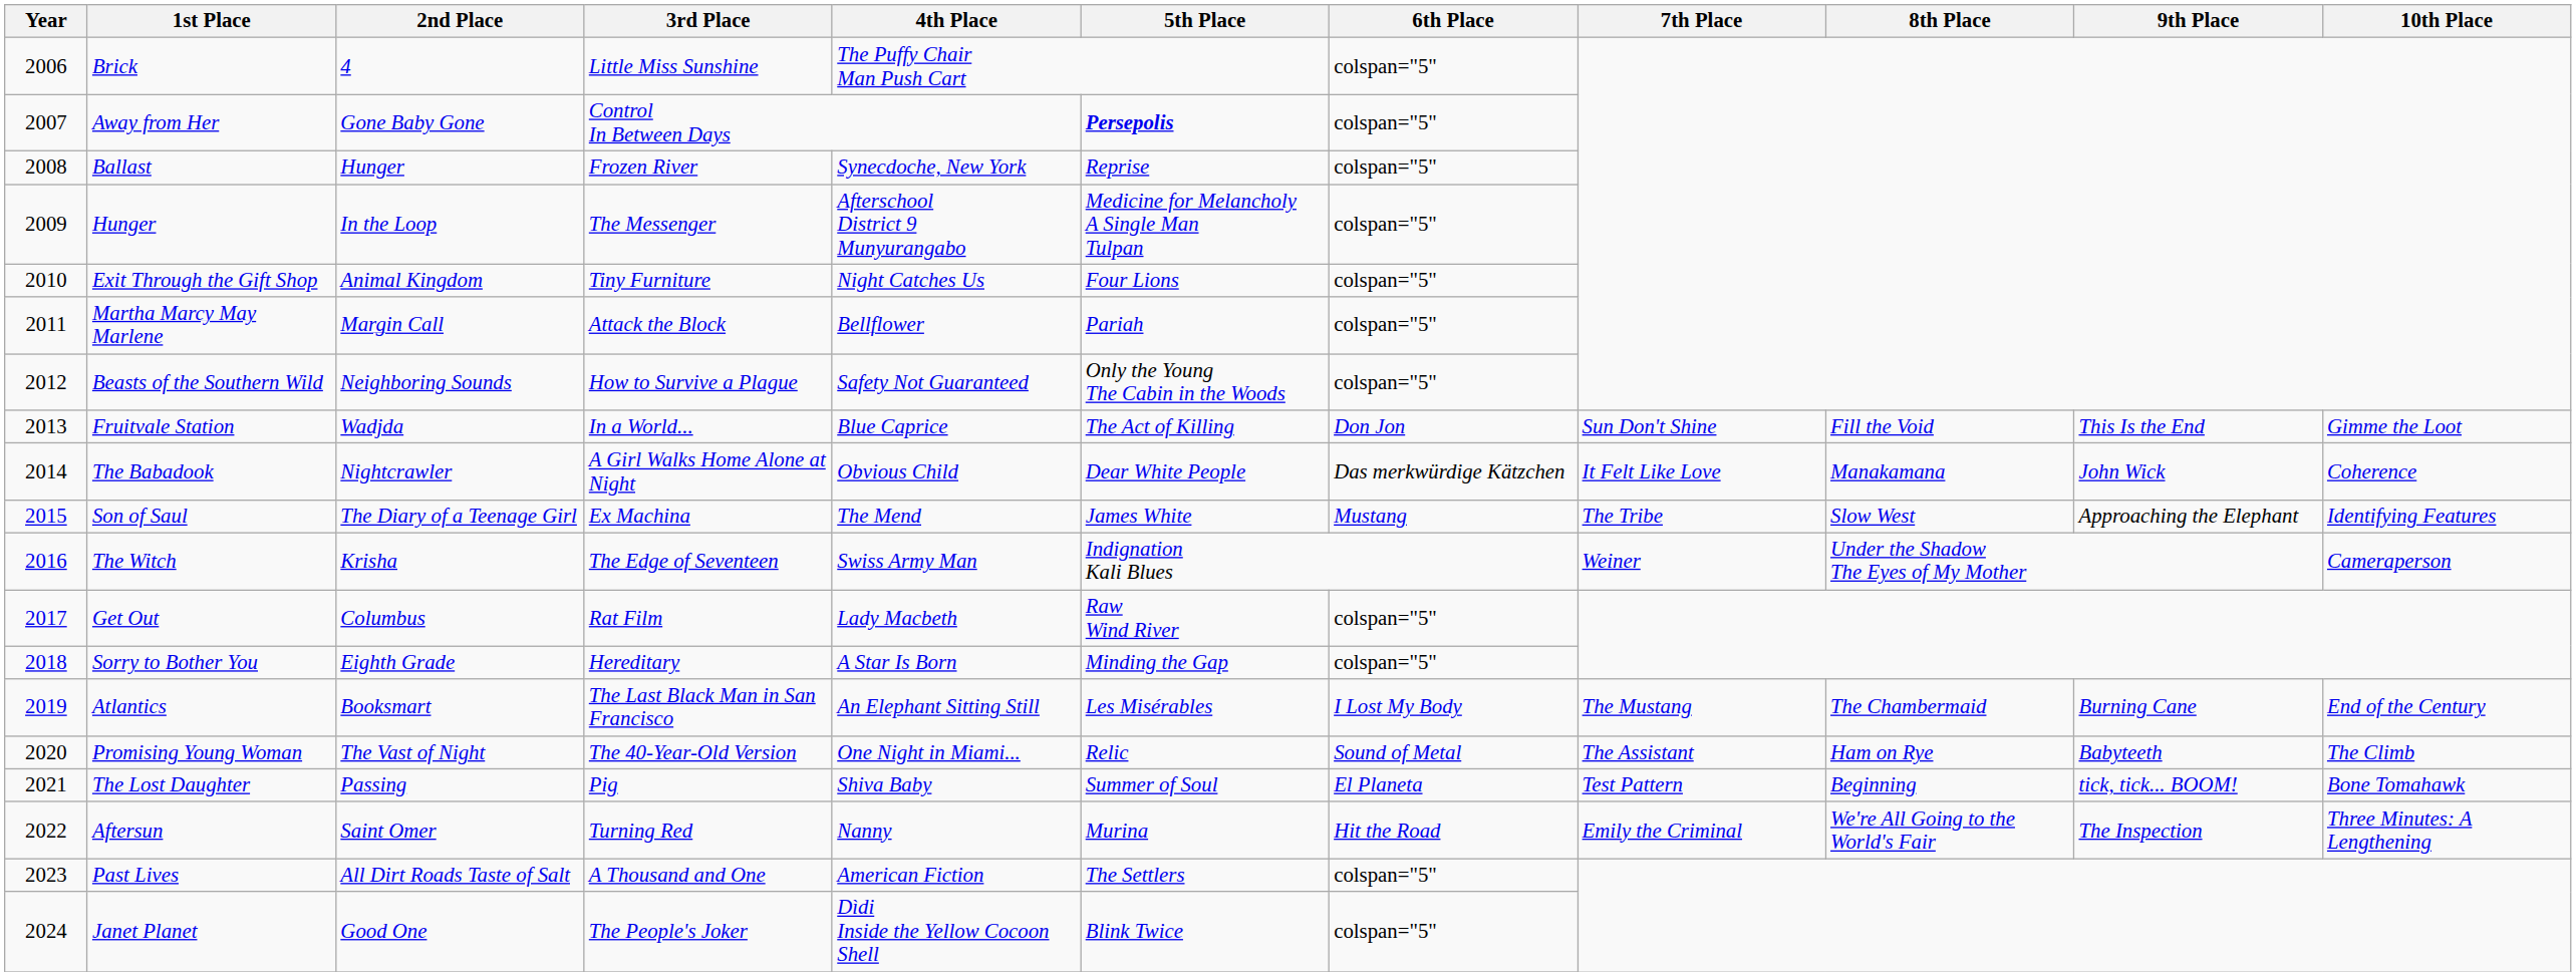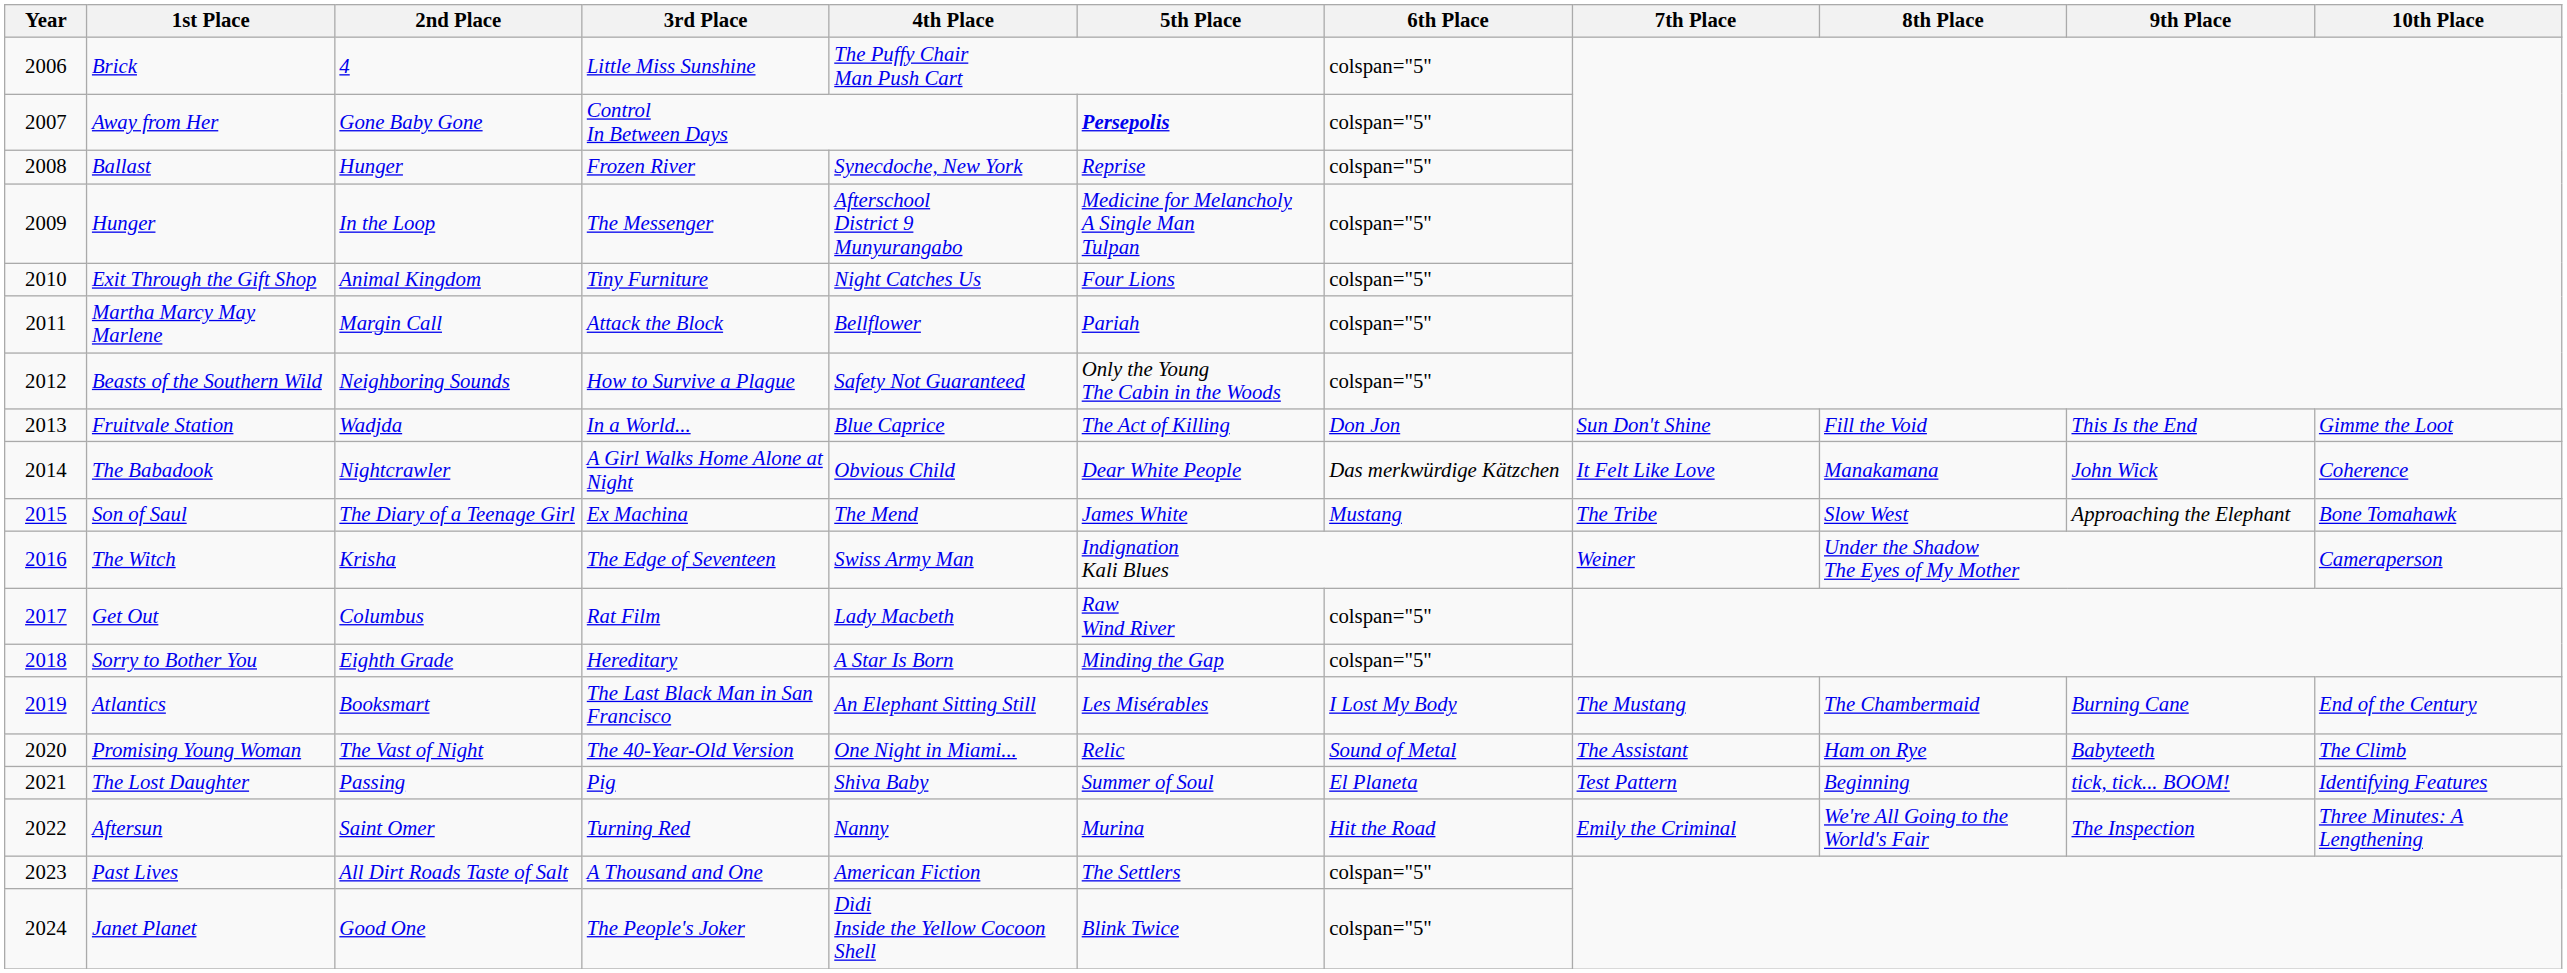Son of Saul | 10th Place: Identifying Features -> Bone Tomahawk
The Lost Daughter | 10th Place: Bone Tomahawk -> Identifying Features
